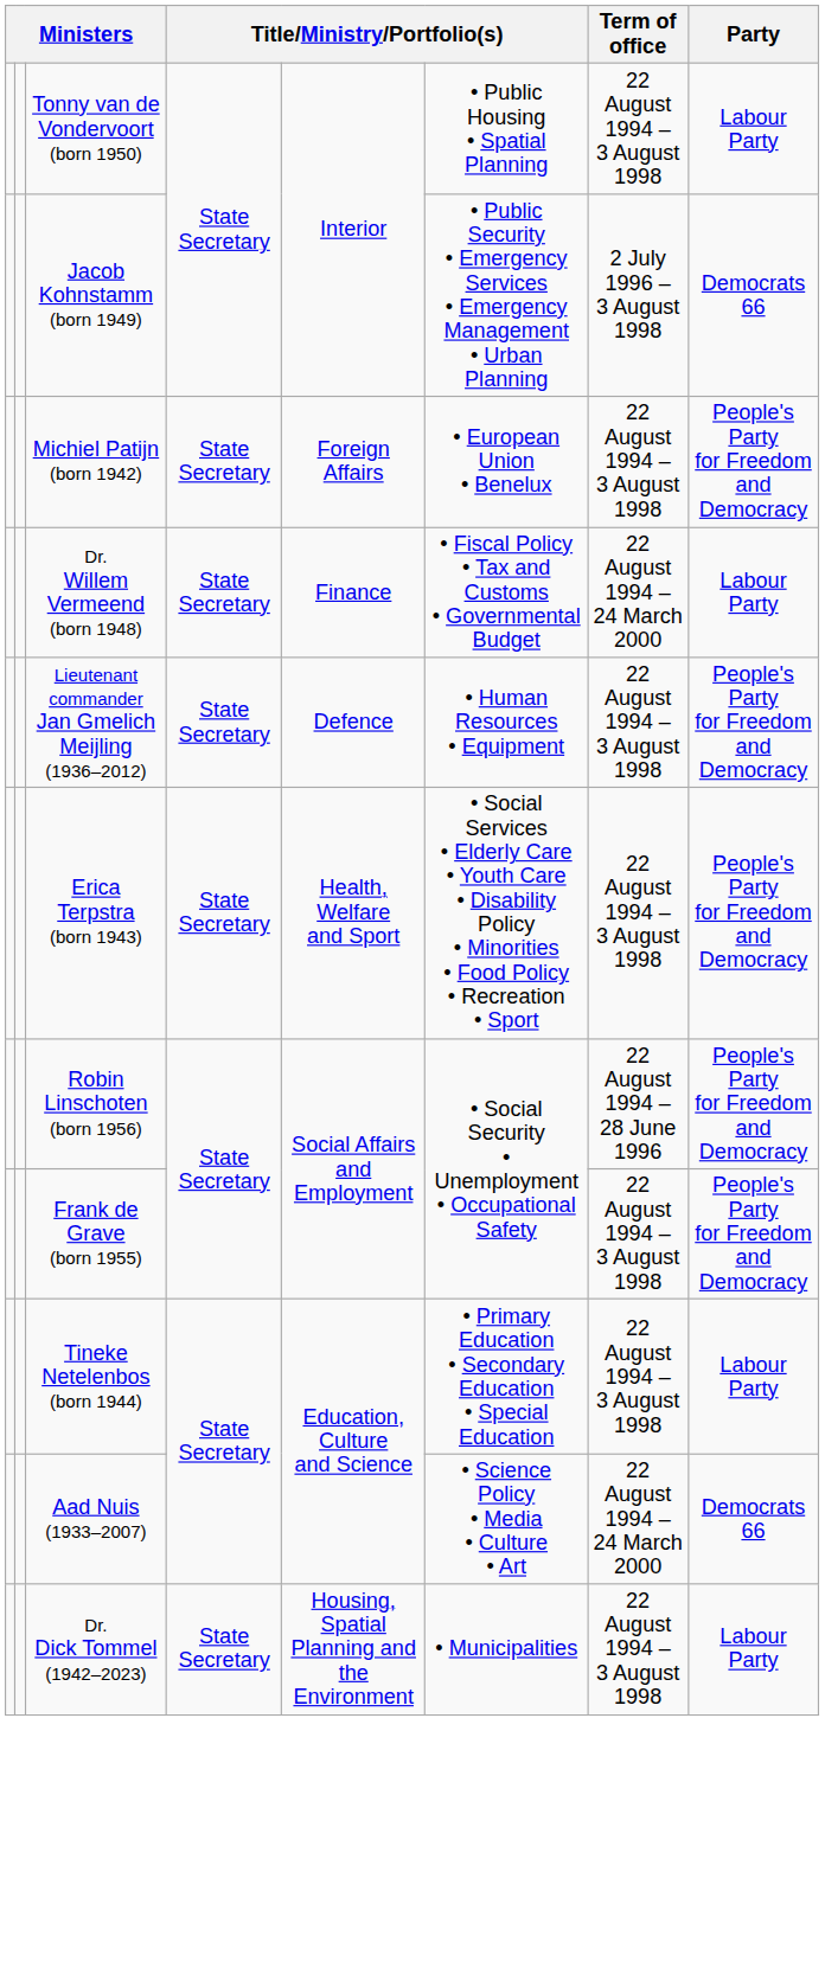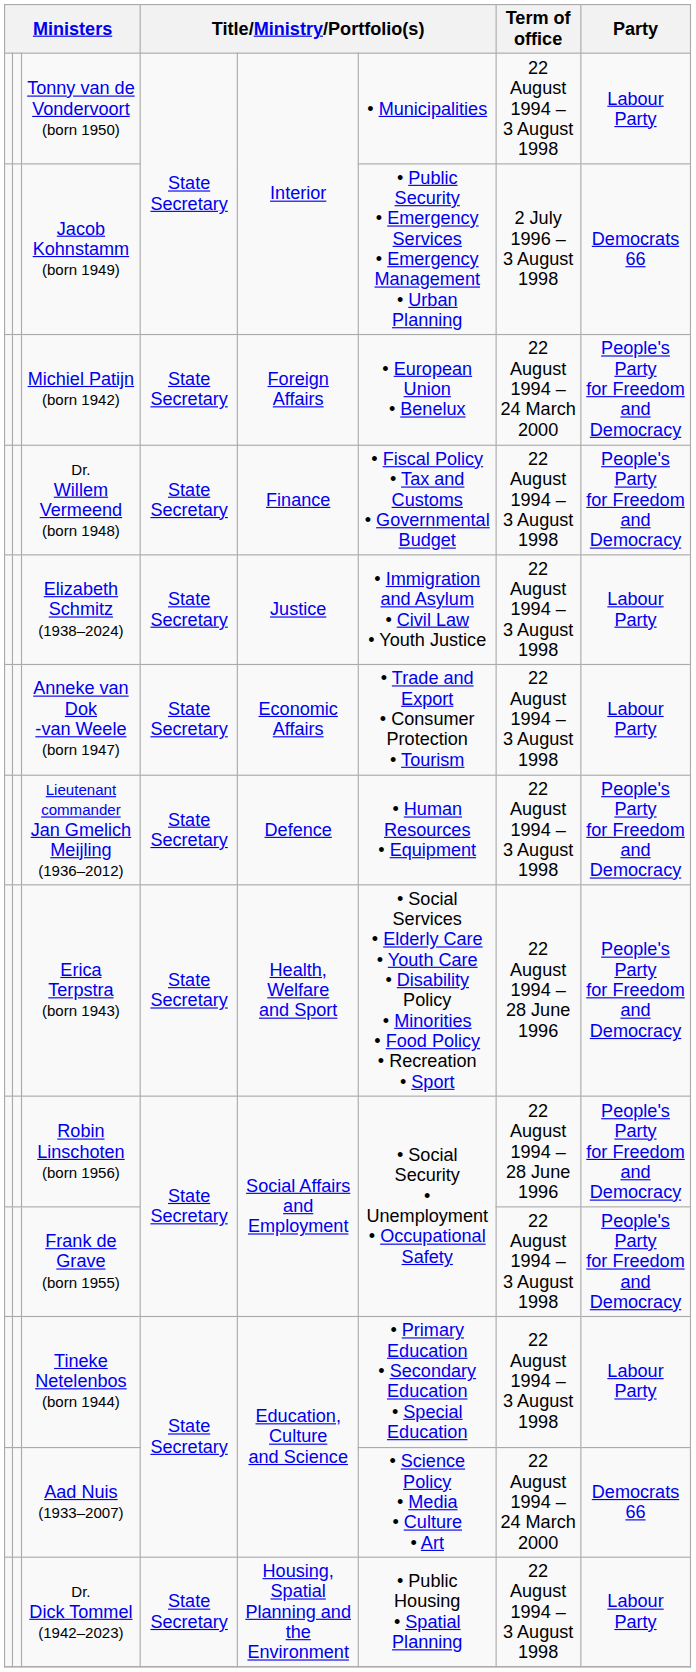Tonny van de Vondervoort (born 1950) | column 6: • Public Housing • Spatial Planning -> • Municipalities
Michiel Patijn (born 1942) | Term of office: 22 August 1994 – 3 August 1998 -> 22 August 1994 – 24 March 2000
Dr. Willem Vermeend (born 1948) | Term of office: 22 August 1994 – 24 March 2000 -> 22 August 1994 – 3 August 1998
Dr. Willem Vermeend (born 1948) | Party: Labour Party -> People's Party for Freedom and Democracy
+ row: Elizabeth Schmitz (1938–2024) | State Secretary | Justice | • Immigration and Asylum • Civil Law • Youth Justice | 22 August 1994 – 3 August 1998 | Labour Party
+ row: Anneke van Dok -van Weele (born 1947) | State Secretary | Economic Affairs | • Trade and Export • Consumer Protection • Tourism | 22 August 1994 – 3 August 1998 | Labour Party
Erica Terpstra (born 1943) | Term of office: 22 August 1994 – 3 August 1998 -> 22 August 1994 – 28 June 1996
Dr. Dick Tommel (1942–2023) | column 6: • Municipalities -> • Public Housing • Spatial Planning
